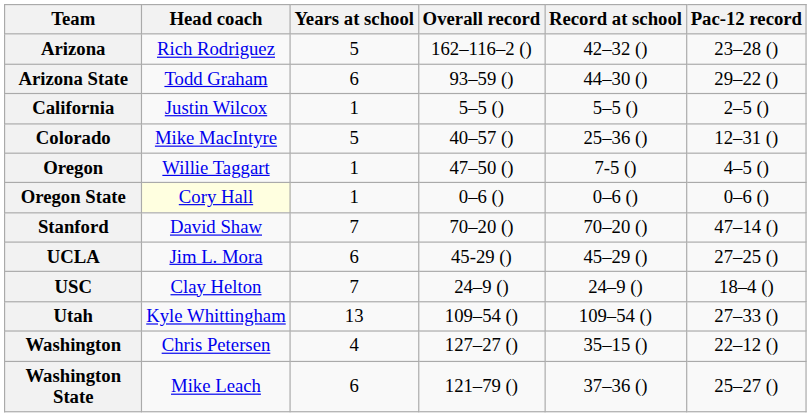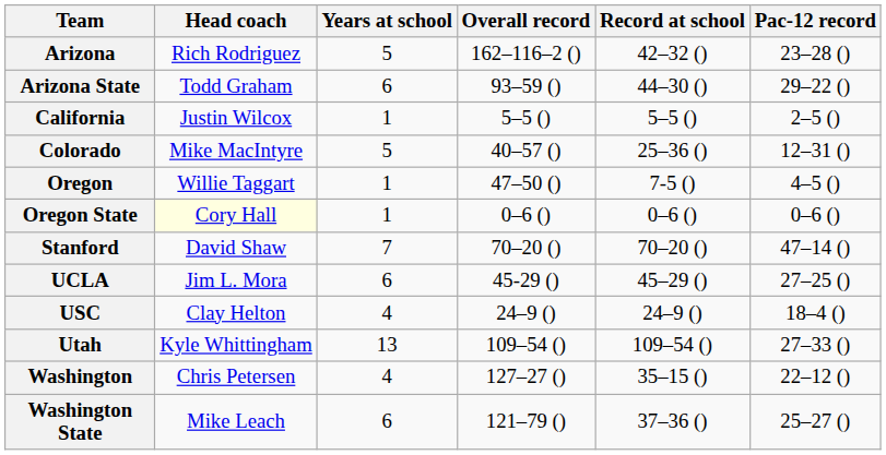USC | Years at school: 7 -> 4
